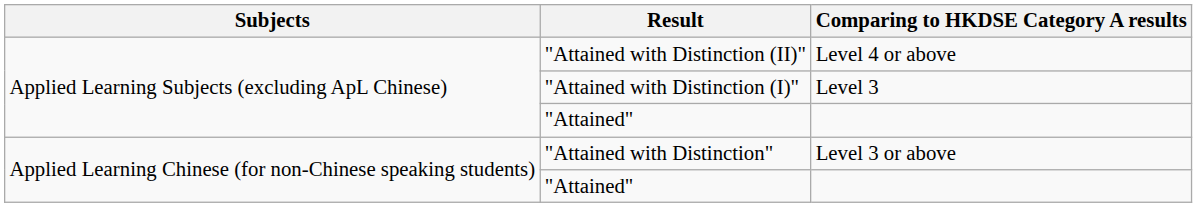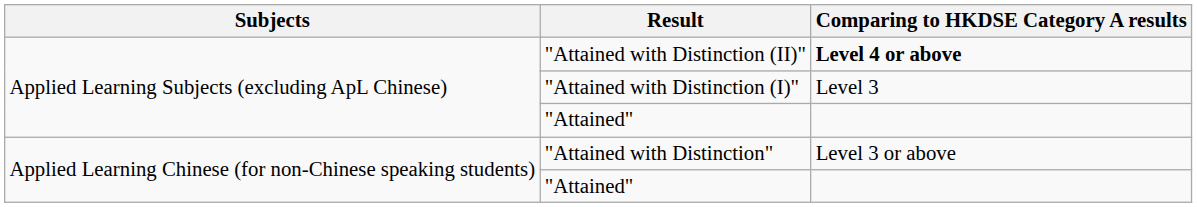"Attained with Distinction (II)" | Comparing to HKDSE Category A results: normal -> bold
